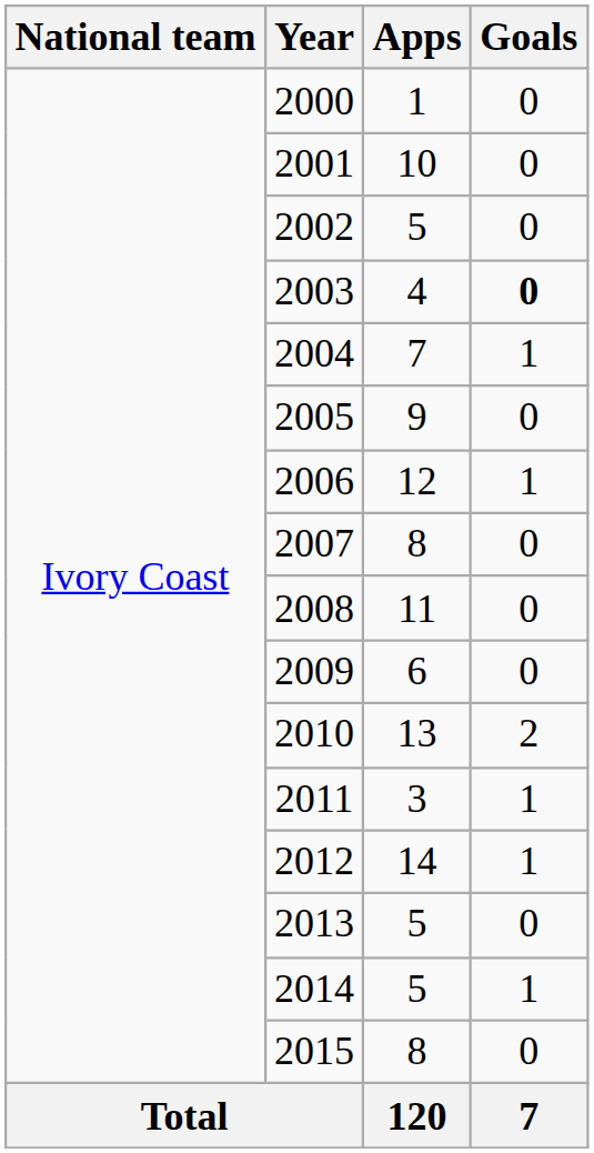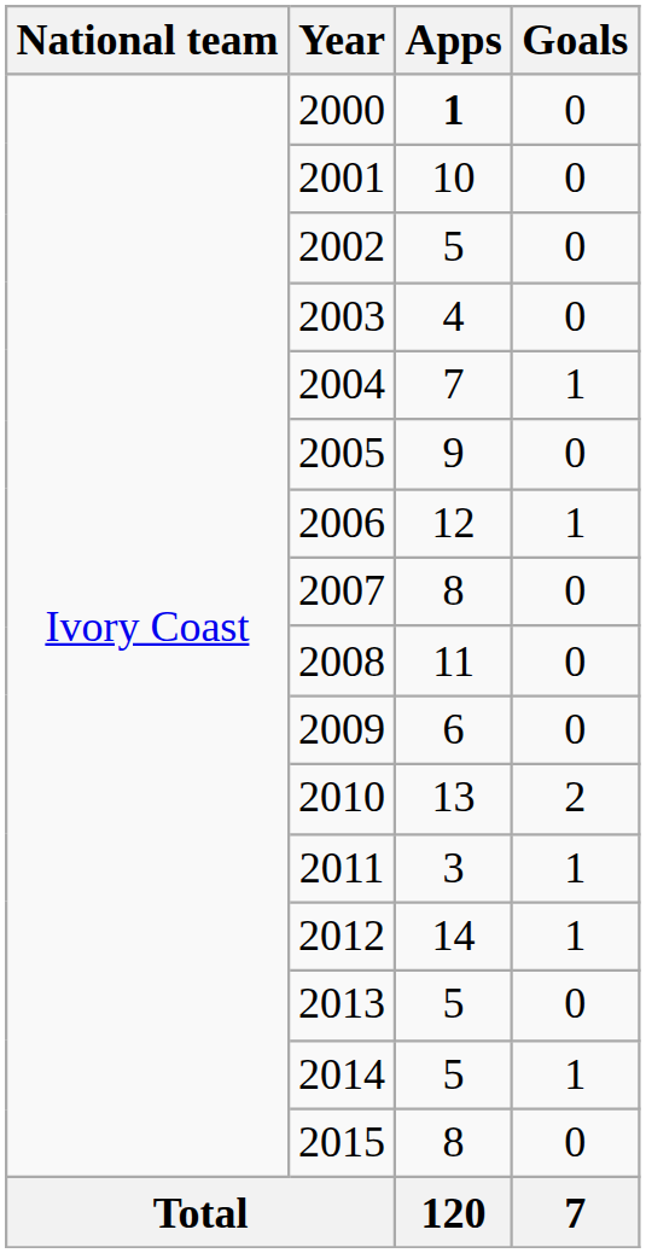2000 | Apps: normal -> bold
2003 | Goals: bold -> normal
